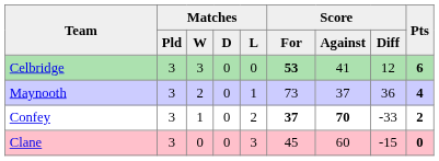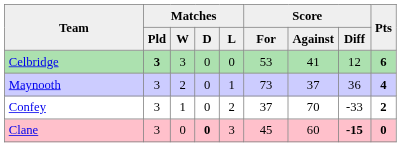Celbridge | Matches / Pld: normal -> bold
Celbridge | Score / For: bold -> normal
Confey | Score / For: bold -> normal
Confey | Score / Against: bold -> normal
Clane | Matches / D: normal -> bold
Clane | Score / Diff: normal -> bold
